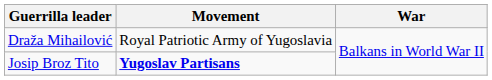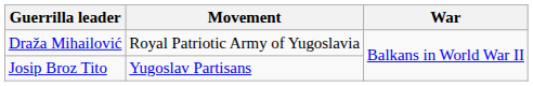Josip Broz Tito | Movement: bold -> normal
